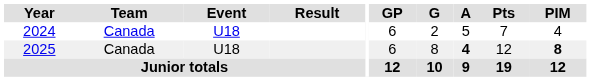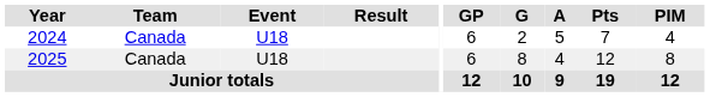2025 | A: bold -> normal
2025 | PIM: bold -> normal
